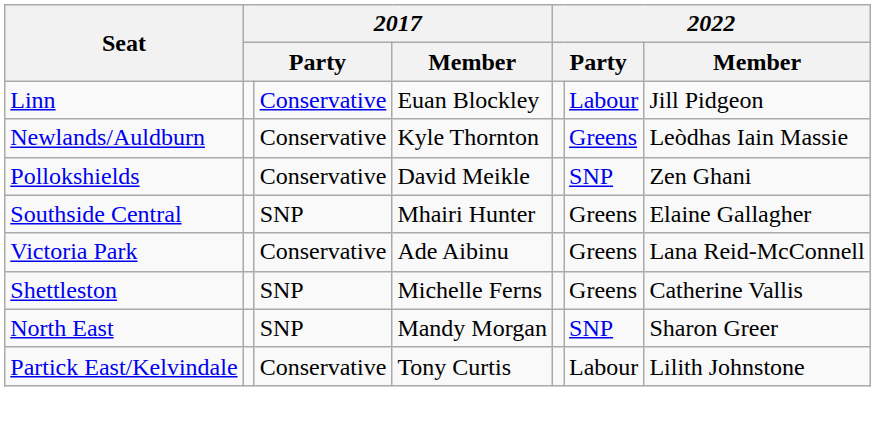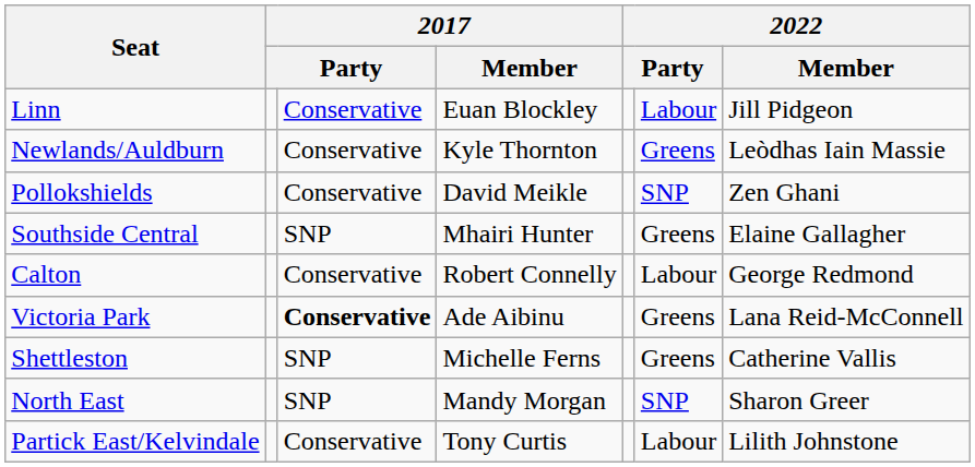+ row: Calton | Conservative | Robert Connelly | Labour | George Redmond
Victoria Park | column 3: normal -> bold
